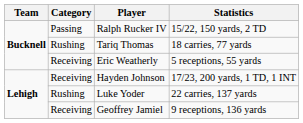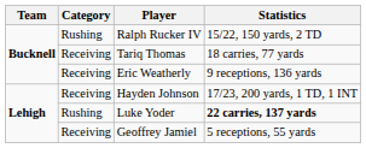Ralph Rucker IV | Category: Passing -> Rushing
Tariq Thomas | Category: Rushing -> Receiving
Eric Weatherly | Statistics: 5 receptions, 55 yards -> 9 receptions, 136 yards
Luke Yoder | Statistics: normal -> bold
Geoffrey Jamiel | Statistics: 9 receptions, 136 yards -> 5 receptions, 55 yards
